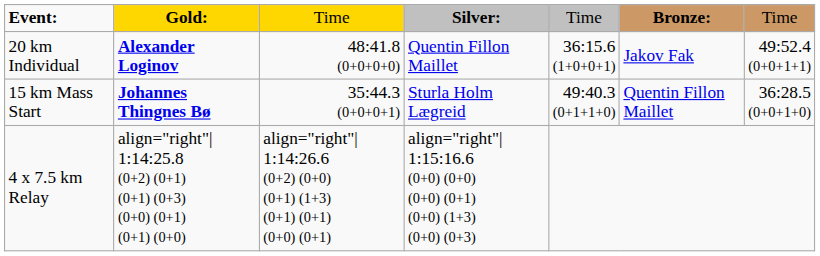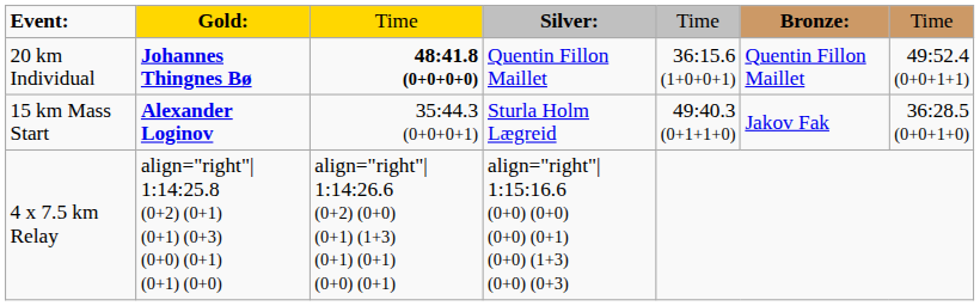20 km Individual | column 2: Alexander Loginov -> Johannes Thingnes Bø
20 km Individual | column 3: normal -> bold
20 km Individual | column 6: Jakov Fak -> Quentin Fillon Maillet
15 km Mass Start | column 2: Johannes Thingnes Bø -> Alexander Loginov
15 km Mass Start | column 6: Quentin Fillon Maillet -> Jakov Fak
